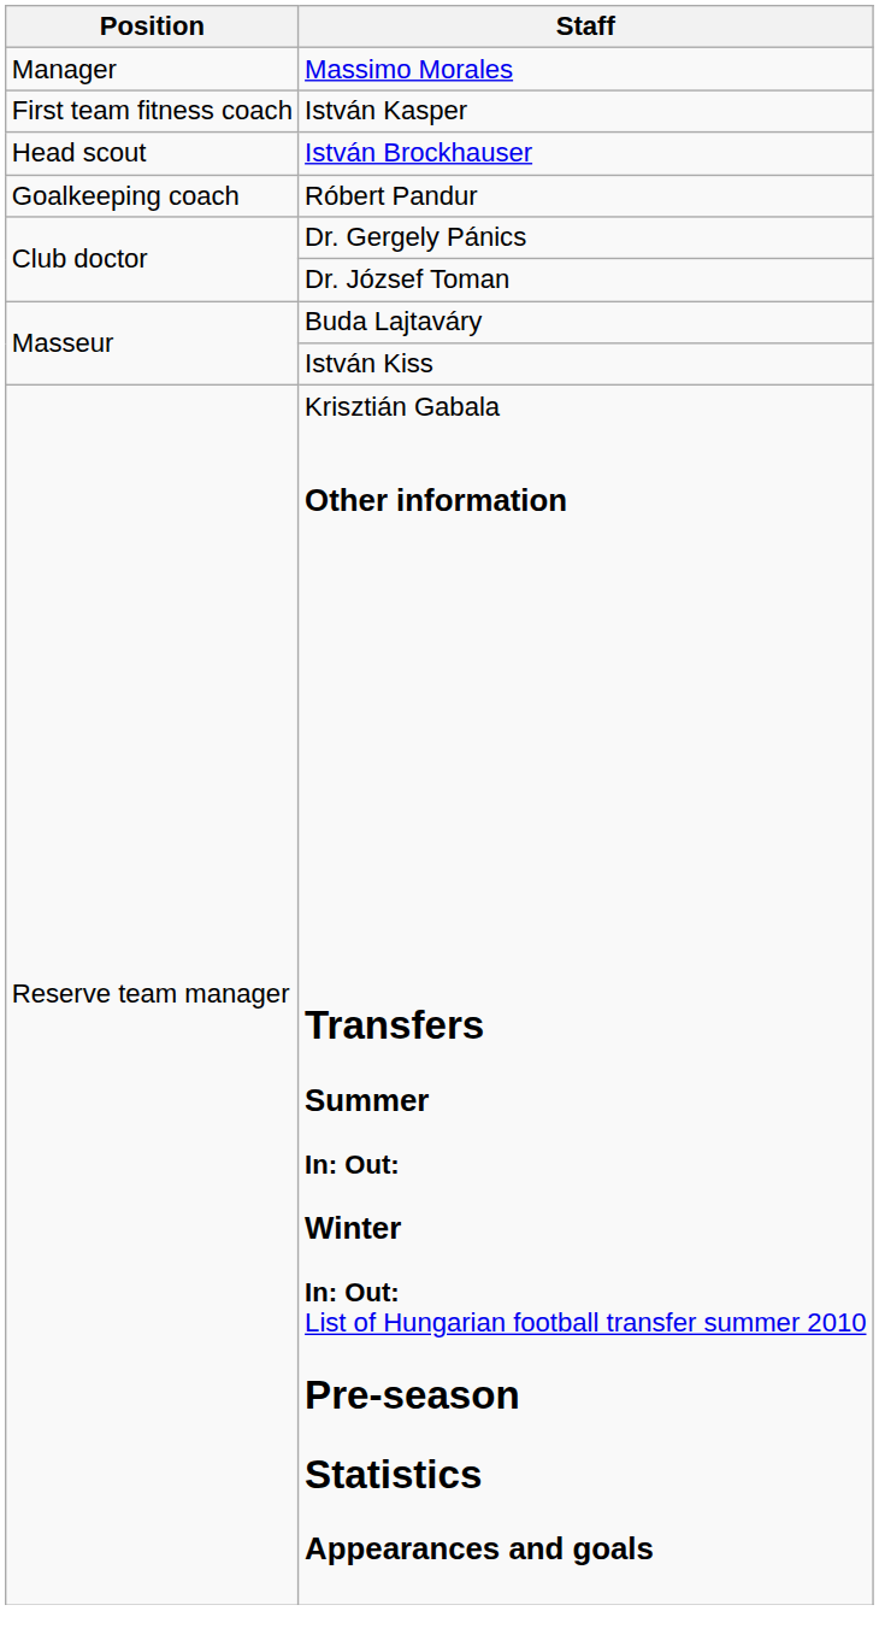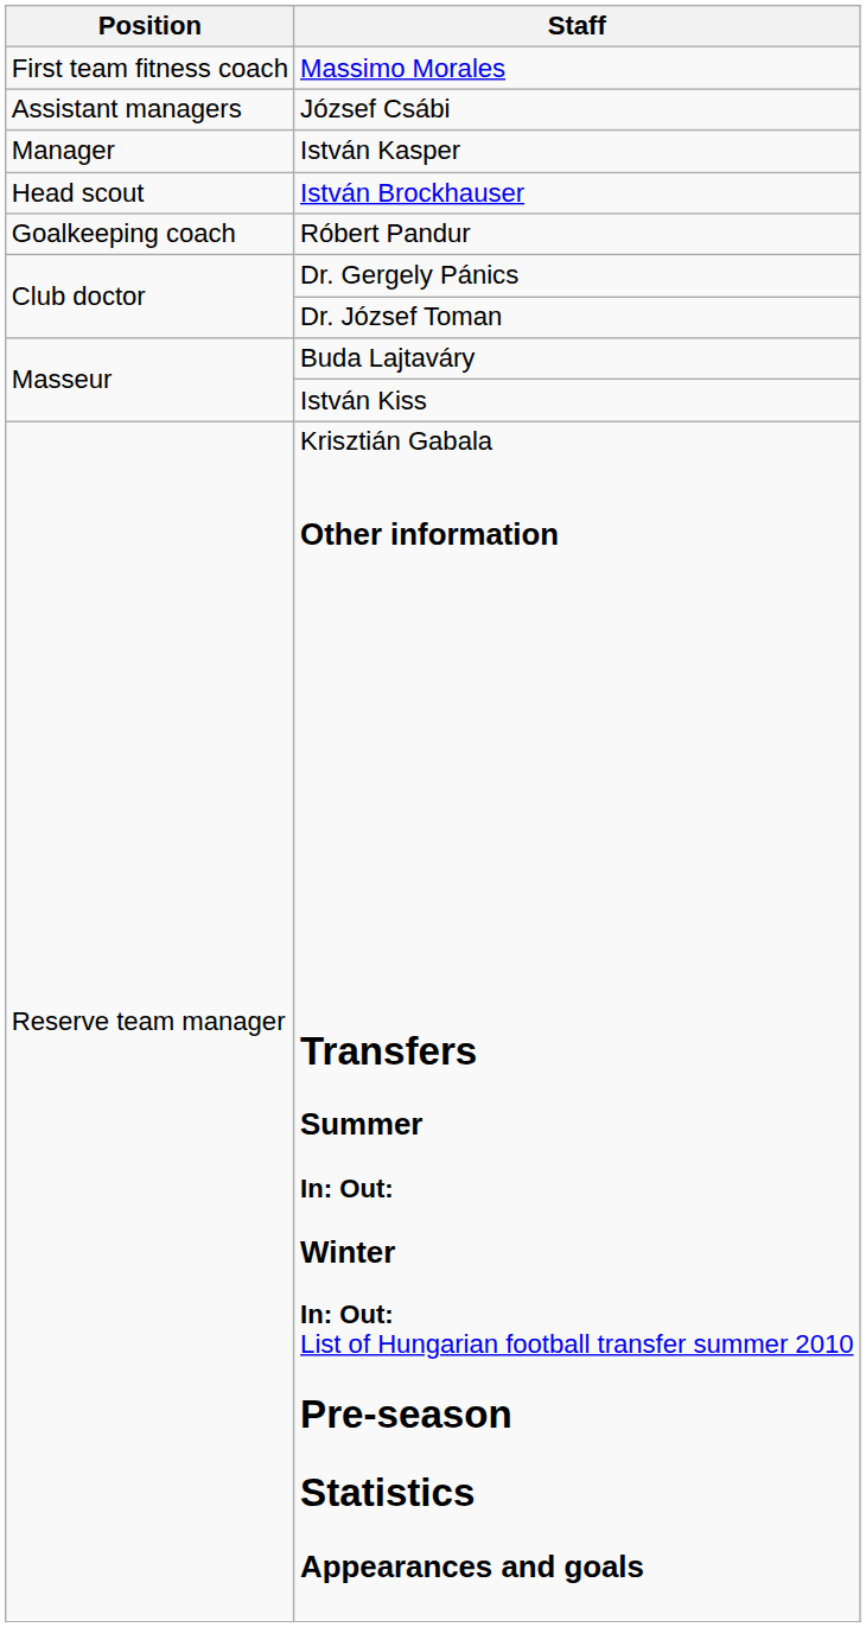Massimo Morales | Position: Manager -> First team fitness coach
+ row: Assistant managers | József Csábi
István Kasper | Position: First team fitness coach -> Manager
